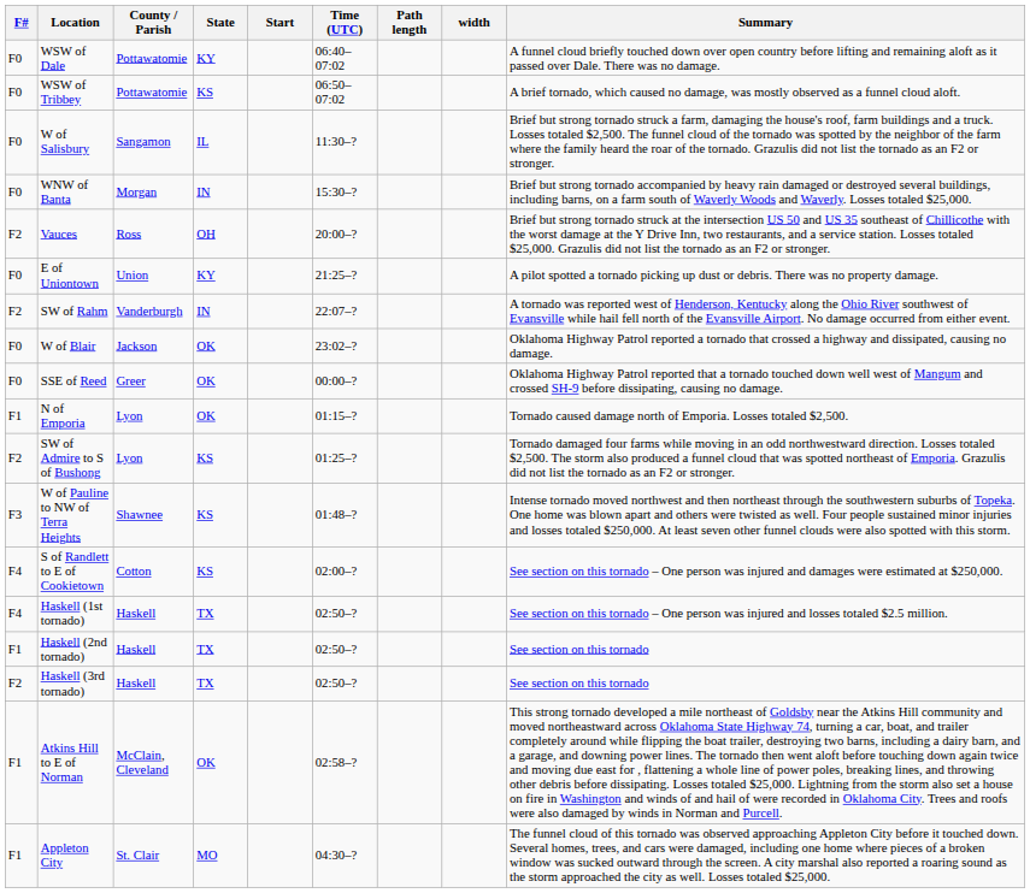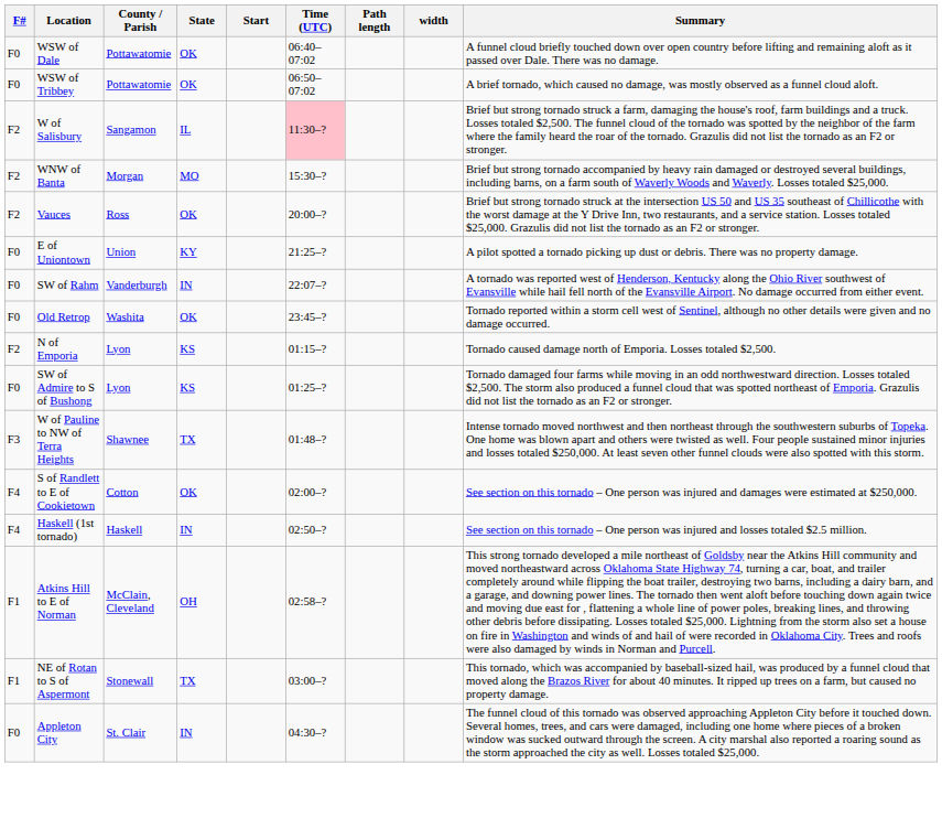WSW of Dale | State: KY -> OK
WSW of Tribbey | State: KS -> OK
W of Salisbury | F#: F0 -> F2
W of Salisbury | Time (UTC): no background -> pink background
WNW of Banta | F#: F0 -> F2
WNW of Banta | State: IN -> MO
Vauces | State: OH -> OK
SW of Rahm | F#: F2 -> F0
- row: F0 | W of Blair | Jackson | OK | 23:02–? | Oklahoma Highway Patrol reported a tornado that crossed a highway and dissipated, causing no damage.
+ row: F0 | Old Retrop | Washita | OK | 23:45–? | Tornado reported within a storm cell west of Sentinel, although no other details were given and no damage occurred.
- row: F0 | SSE of Reed | Greer | OK | 00:00–? | Oklahoma Highway Patrol reported that a tornado touched down well west of Mangum and crossed SH-9 before dissipating, causing no damage.
N of Emporia | F#: F1 -> F2
N of Emporia | State: OK -> KS
SW of Admire to S of Bushong | F#: F2 -> F0
W of Pauline to NW of Terra Heights | State: KS -> TX
S of Randlett to E of Cookietown | State: KS -> OK
Haskell (1st tornado) | State: TX -> IN
- row: F1 | Haskell (2nd tornado) | Haskell | TX | 02:50–? | See section on this tornado
- row: F2 | Haskell (3rd tornado) | Haskell | TX | 02:50–? | See section on this tornado
Atkins Hill to E of Norman | State: OK -> OH
+ row: F1 | NE of Rotan to S of Aspermont | Stonewall | TX | 03:00–? | This tornado, which was accompanied by baseball-sized hail, was produced by a funnel cloud that moved along the Brazos River for about 40 minutes. It ripped up trees on a farm, but caused no property damage.
Appleton City | F#: F1 -> F0
Appleton City | State: MO -> IN
